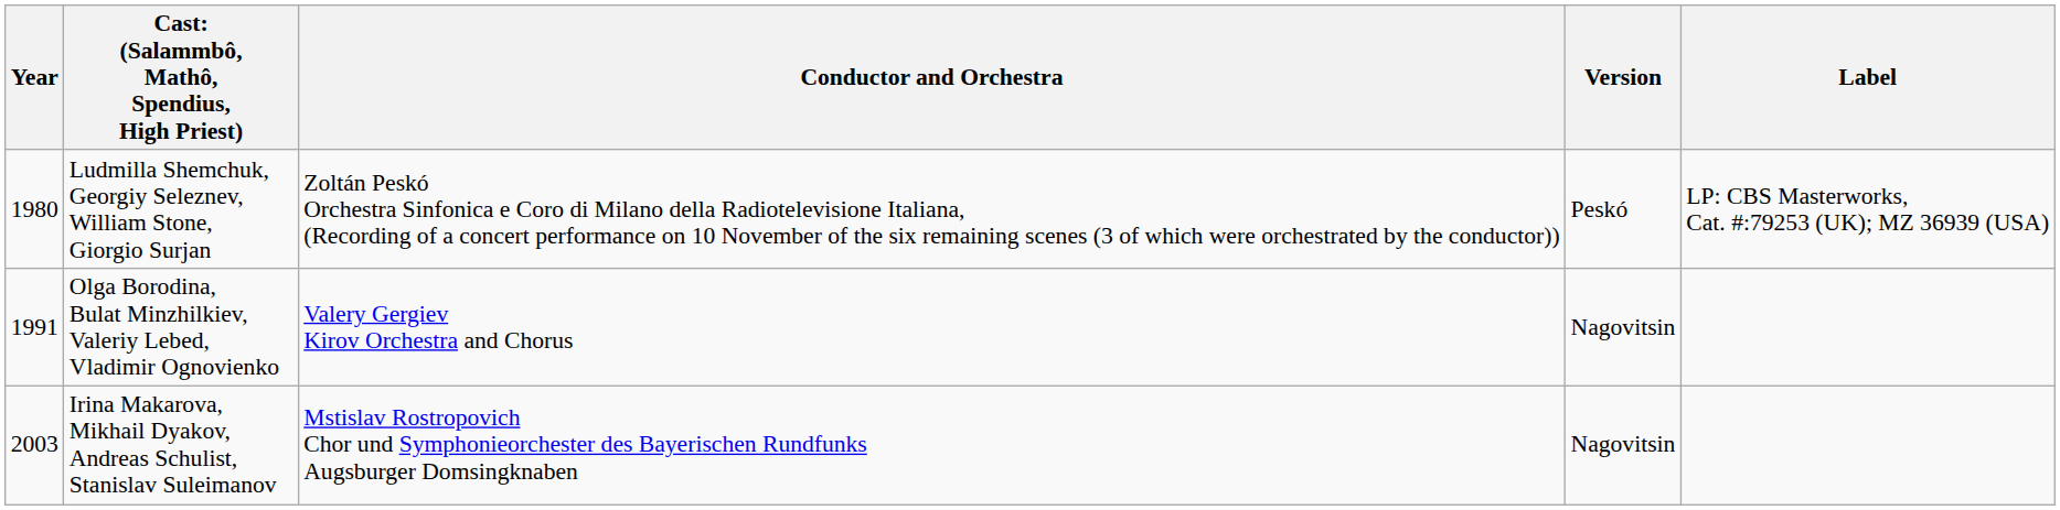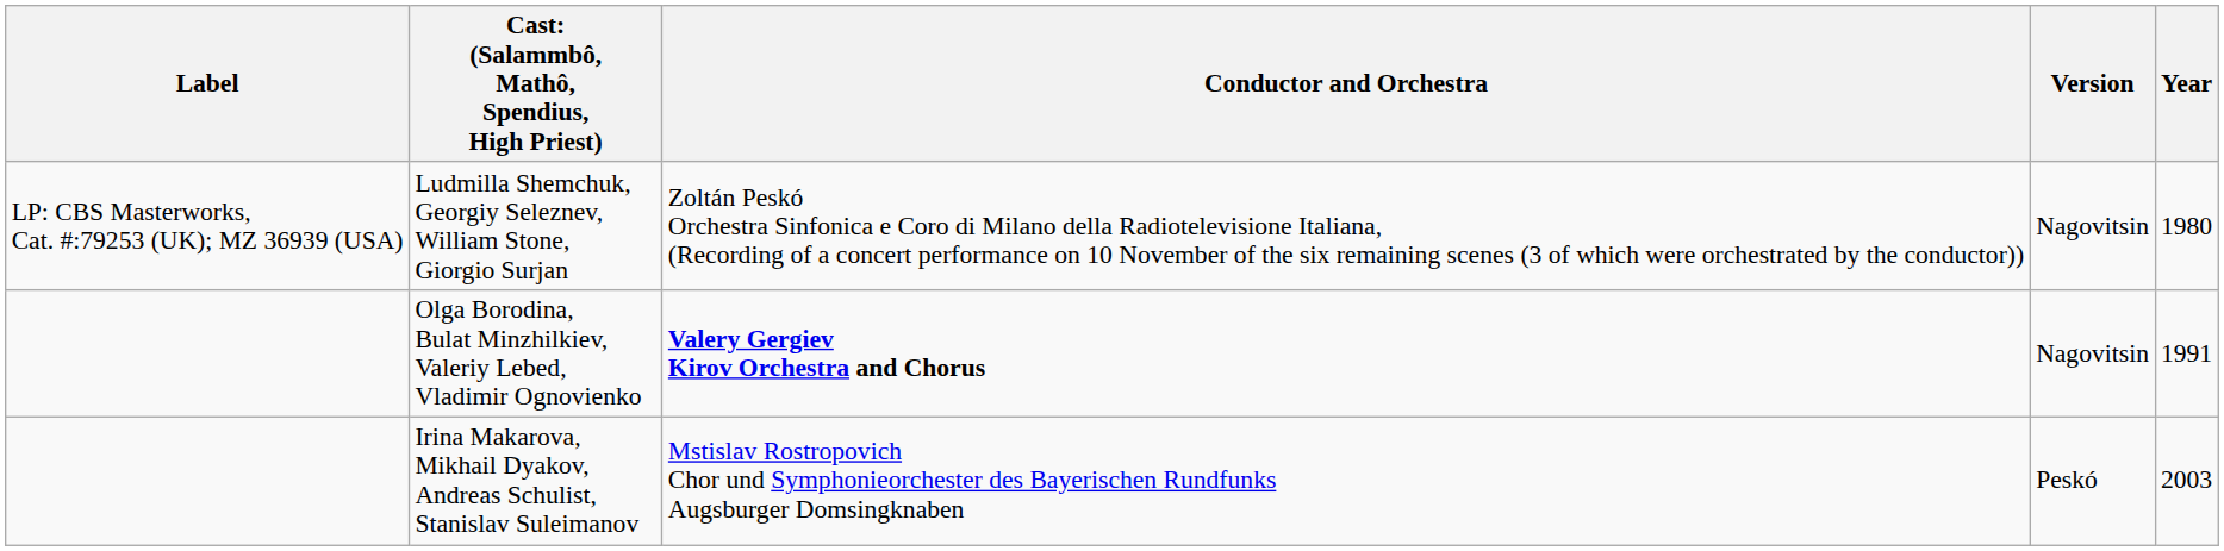columns swapped: Year <-> Label
row 2 | Version: Peskó -> Nagovitsin
row 3 | Conductor and Orchestra: normal -> bold
row 4 | Version: Nagovitsin -> Peskó
